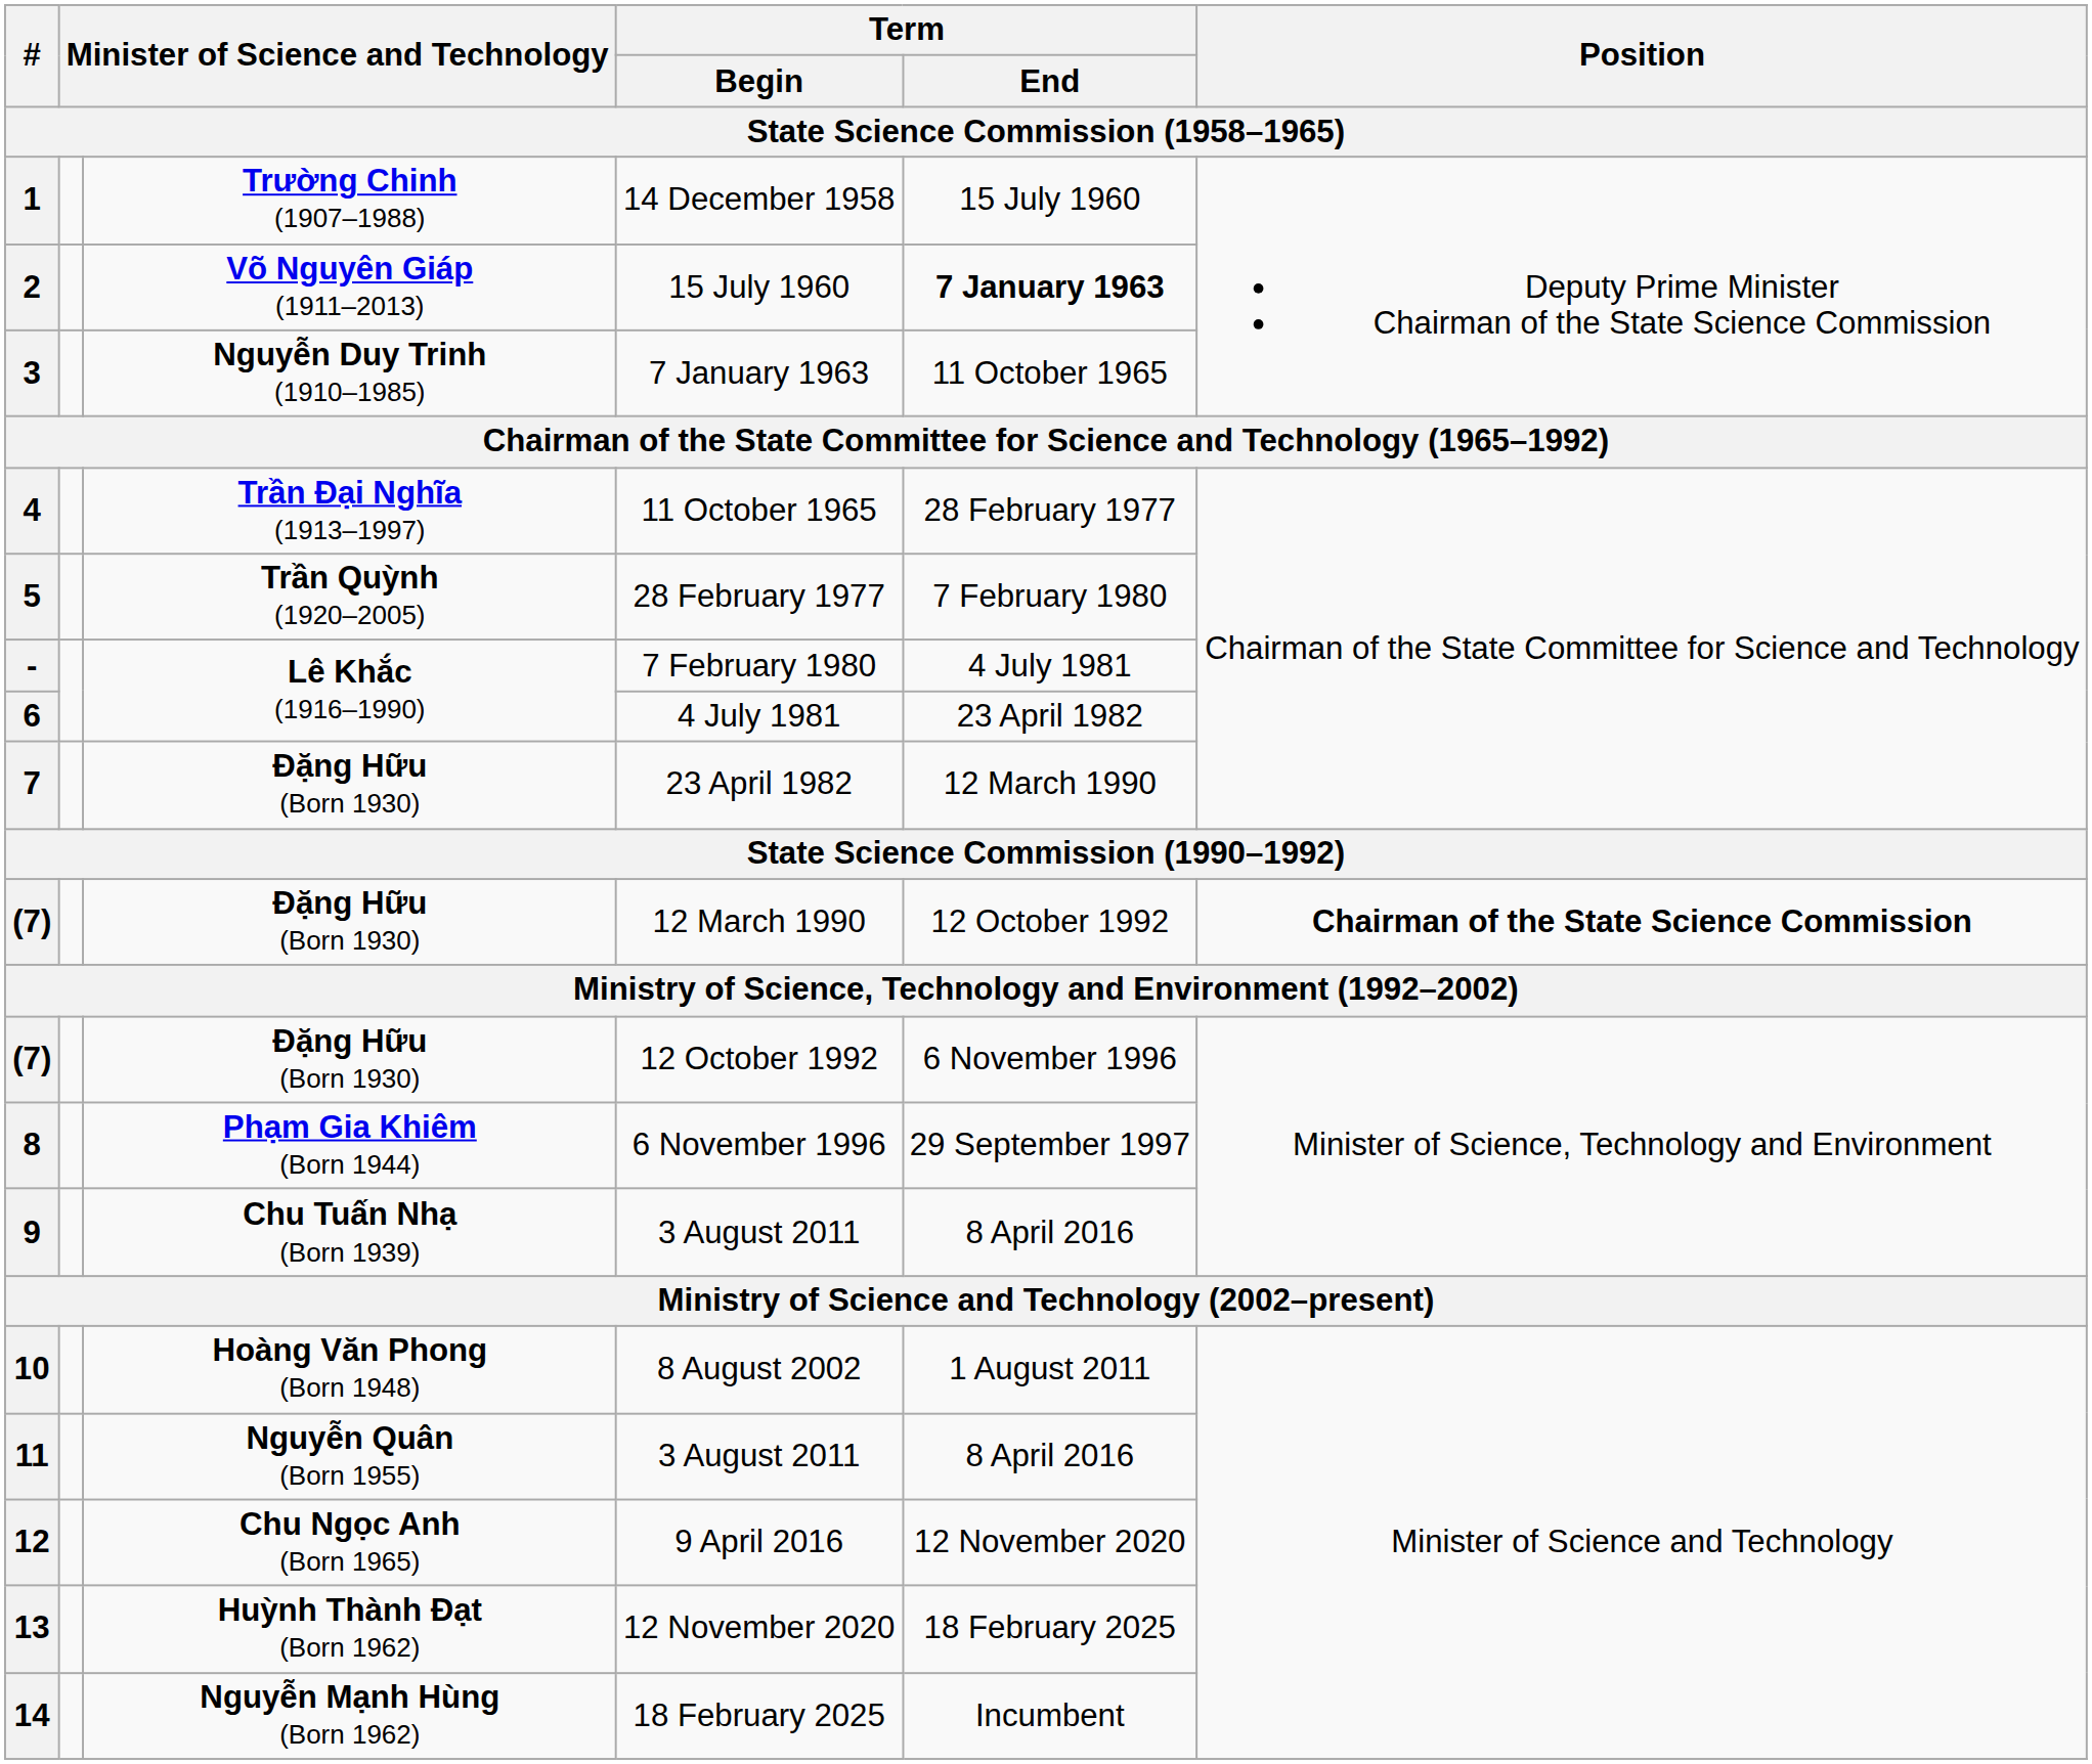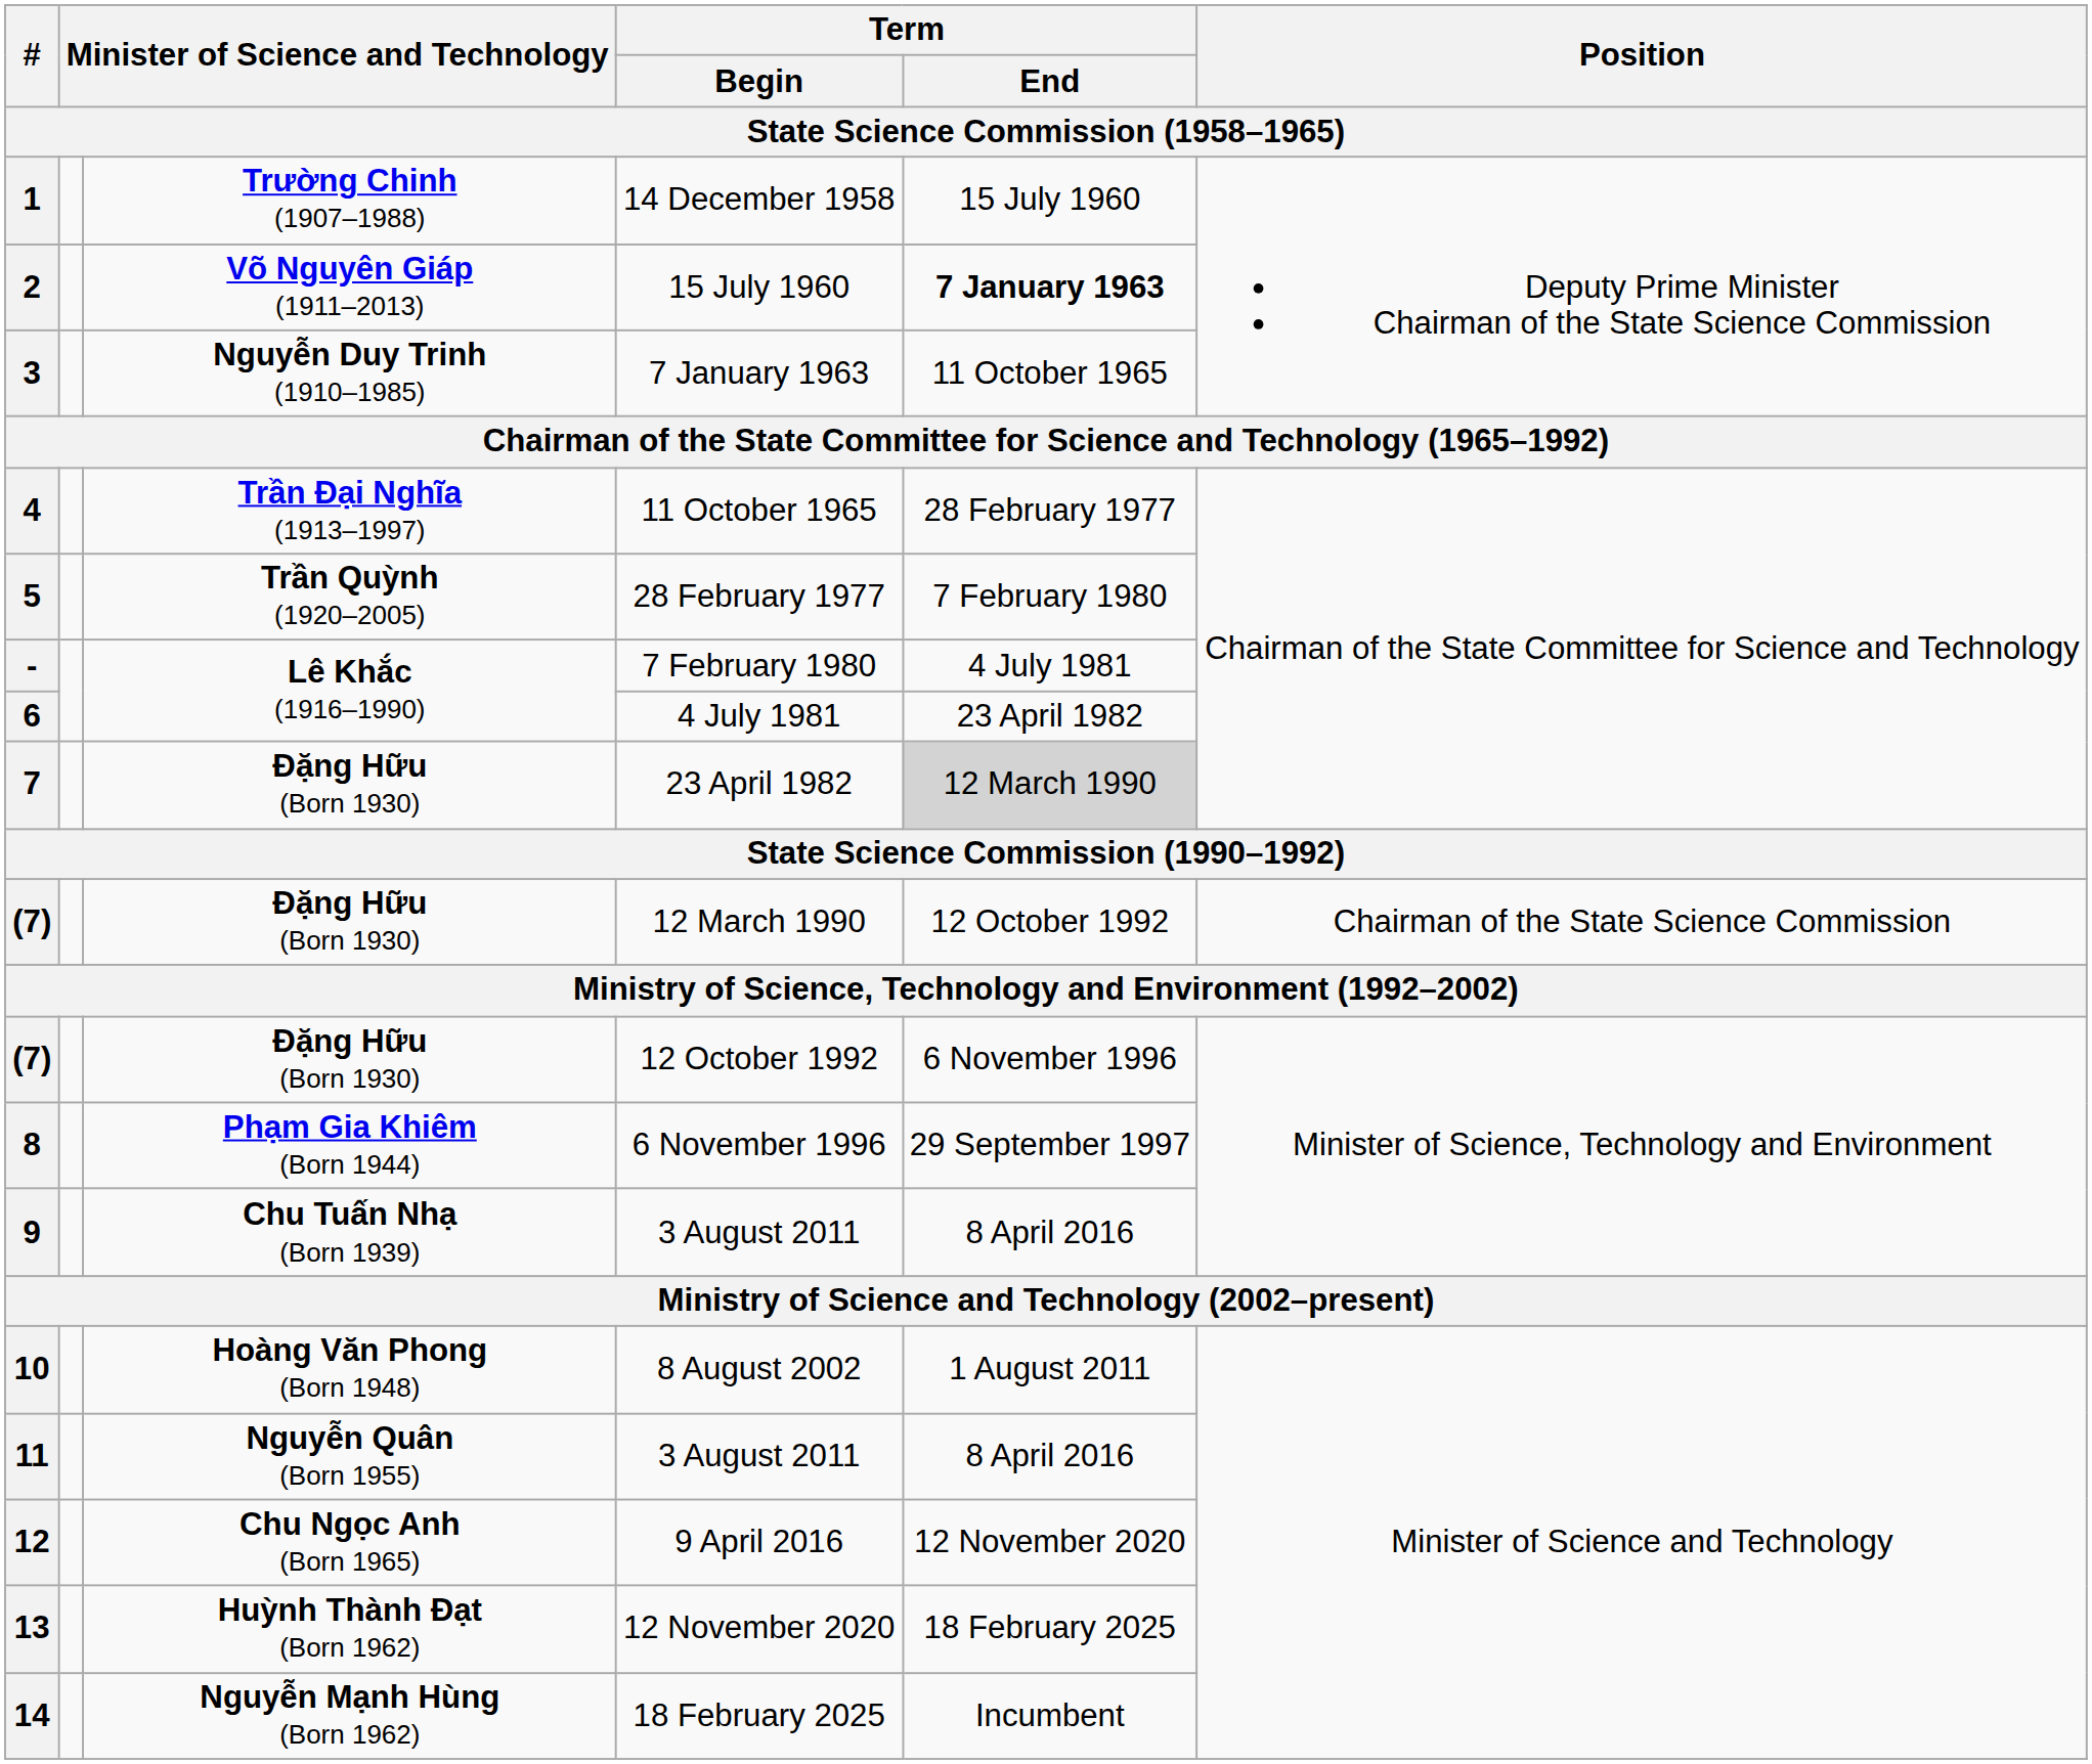7 | Term / End: no background -> lightgrey background
(7) / 12 March 1990 | Position: bold -> normal
